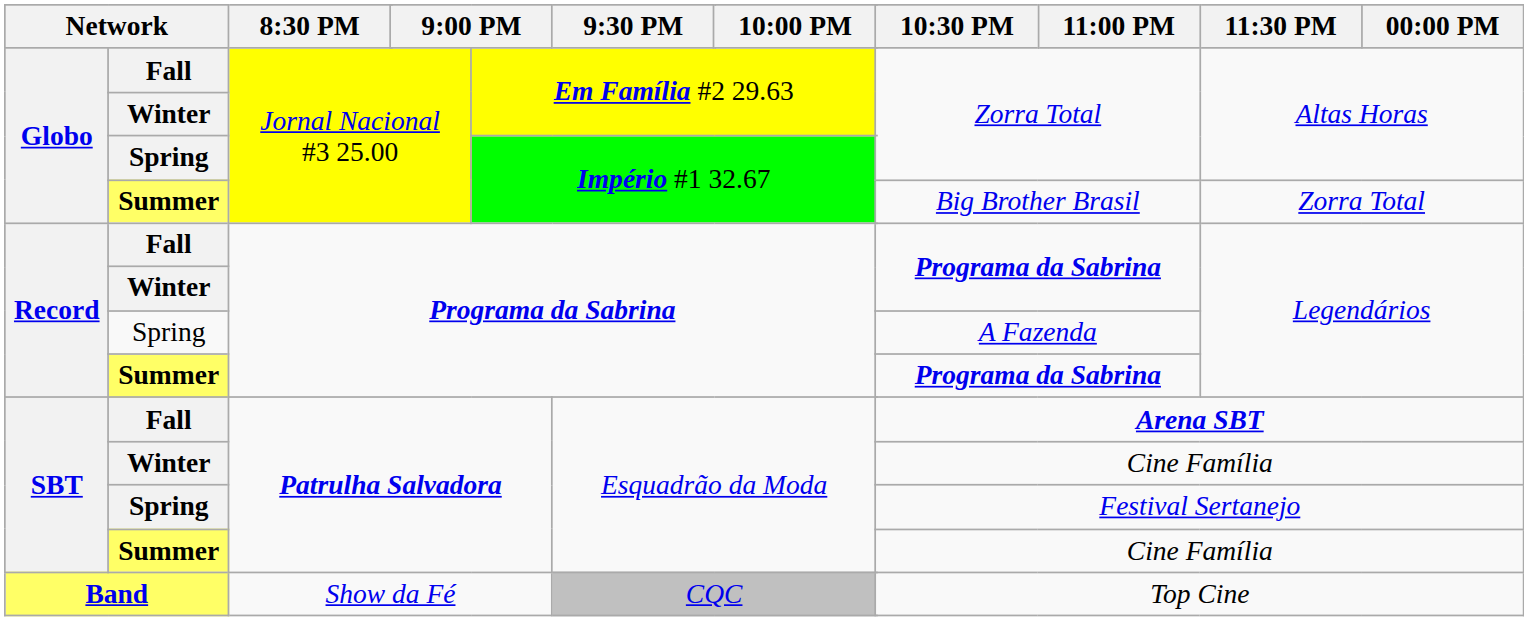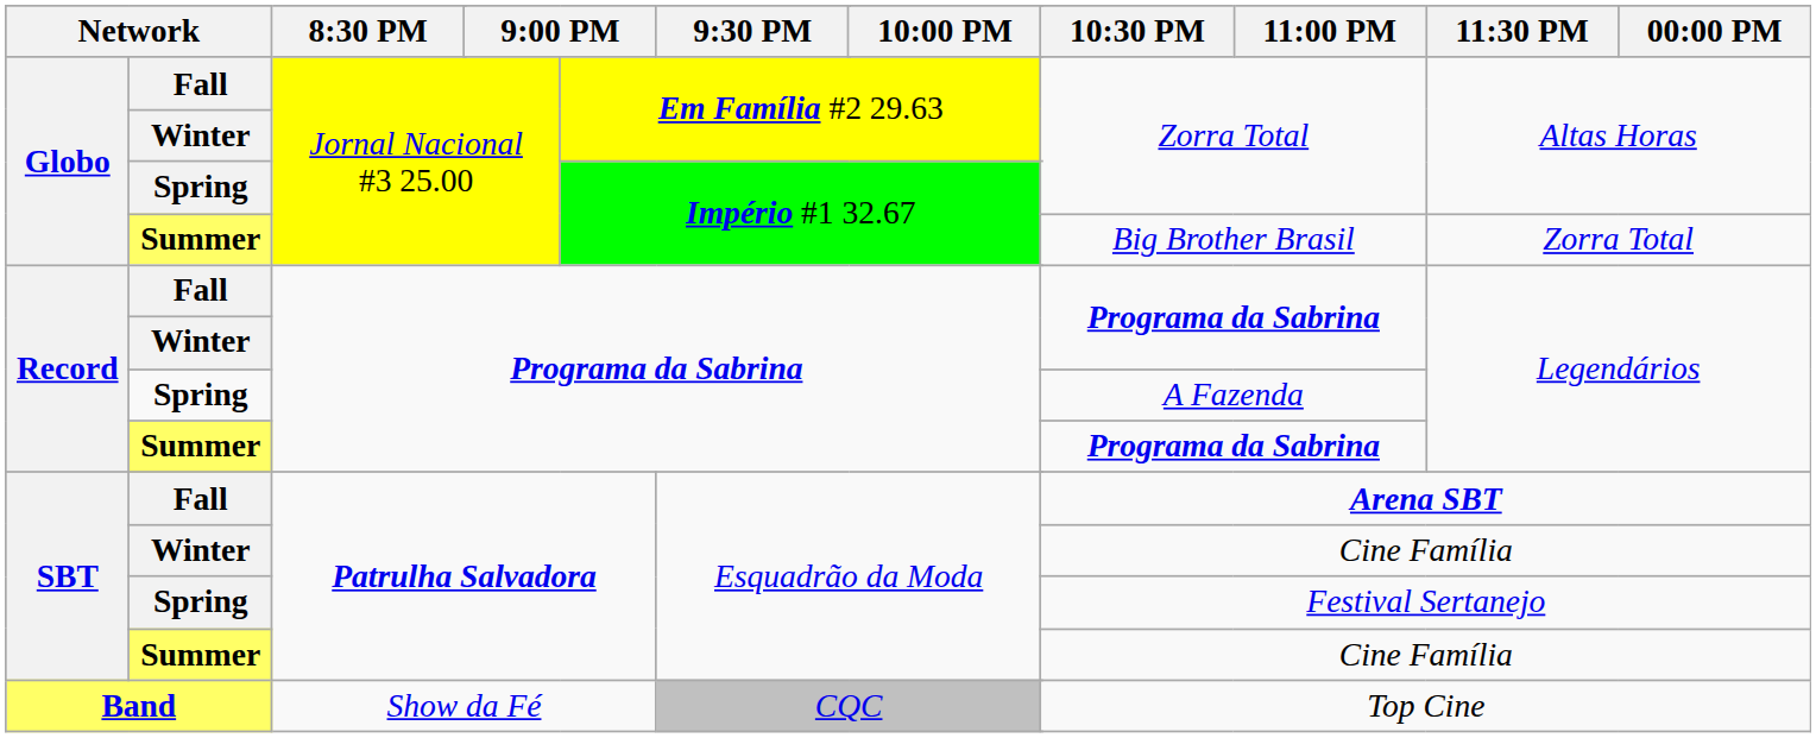Record / Spring | column 2: normal -> bold
